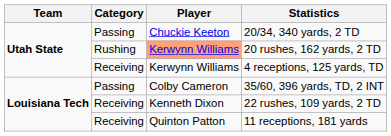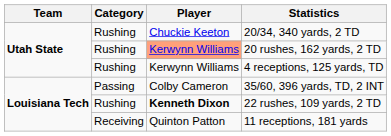20/34, 340 yards, 2 TD | Category: Passing -> Rushing
4 receptions, 125 yards, TD | Category: Receiving -> Rushing
22 rushes, 109 yards, 2 TD | Category: Receiving -> Rushing
22 rushes, 109 yards, 2 TD | Player: normal -> bold
